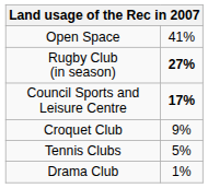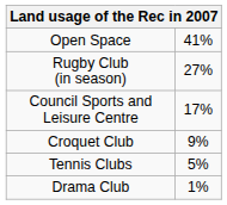Rugby Club (in season) | column 2: bold -> normal
Council Sports and Leisure Centre | column 2: bold -> normal
